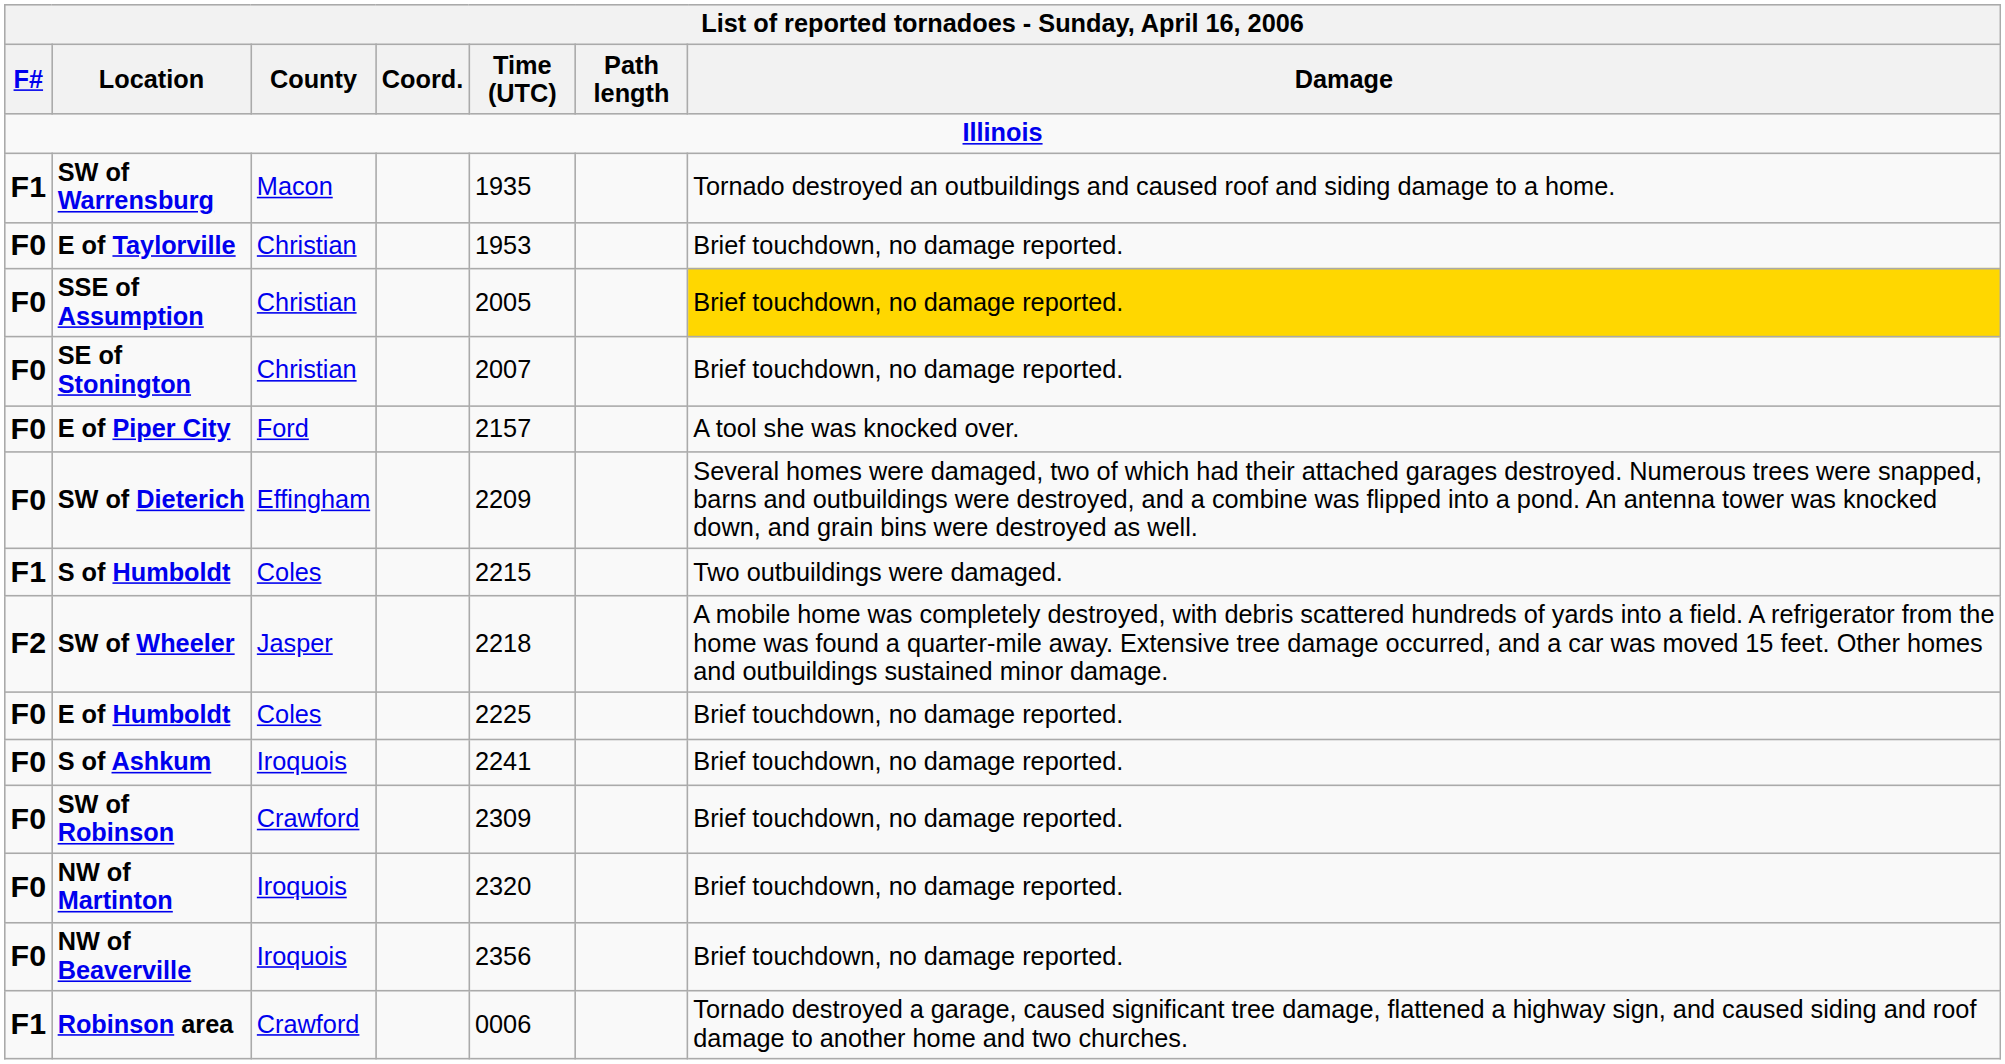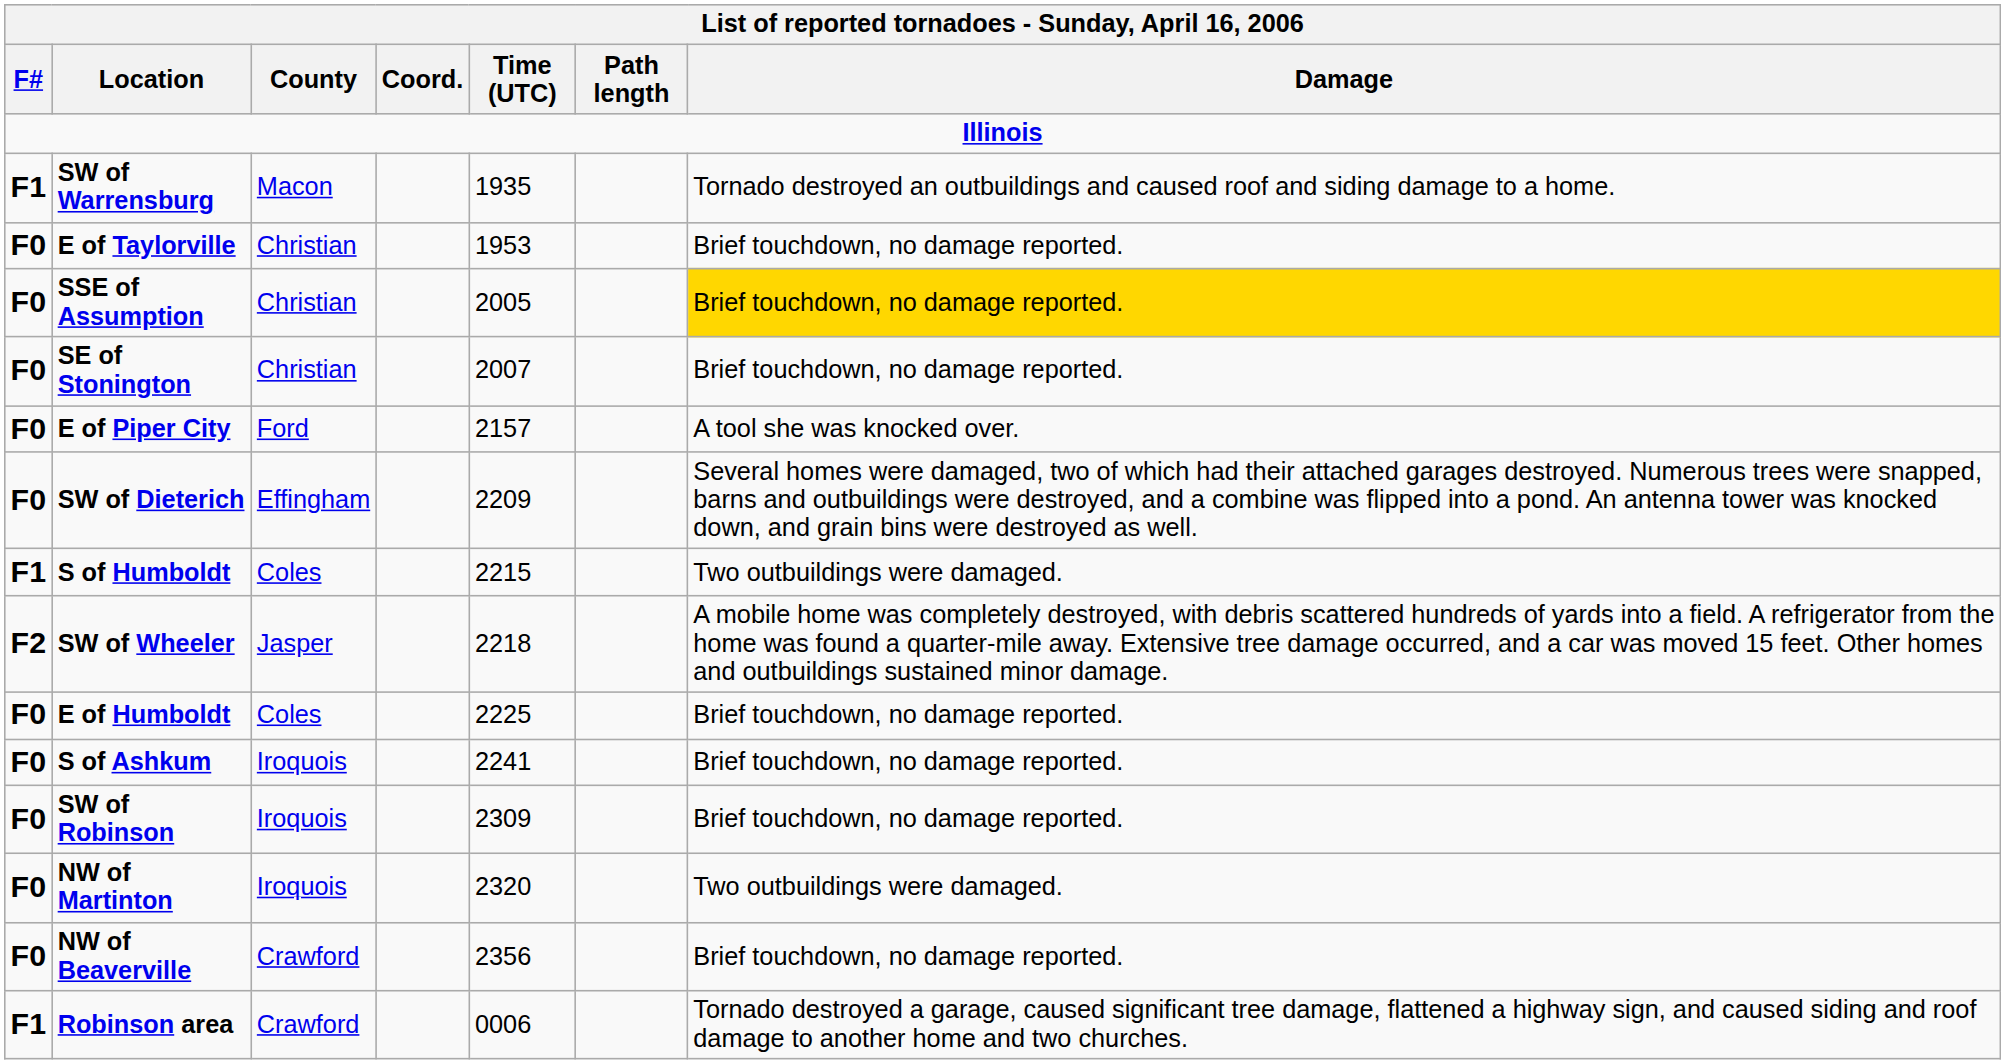SW of Robinson | County: Crawford -> Iroquois
NW of Martinton | Damage: Brief touchdown, no damage reported. -> Two outbuildings were damaged.
NW of Beaverville | County: Iroquois -> Crawford
